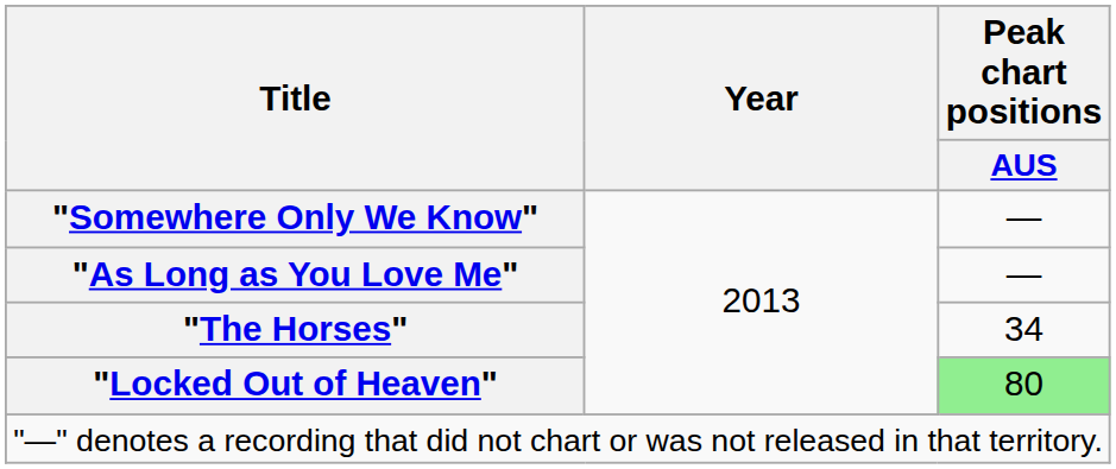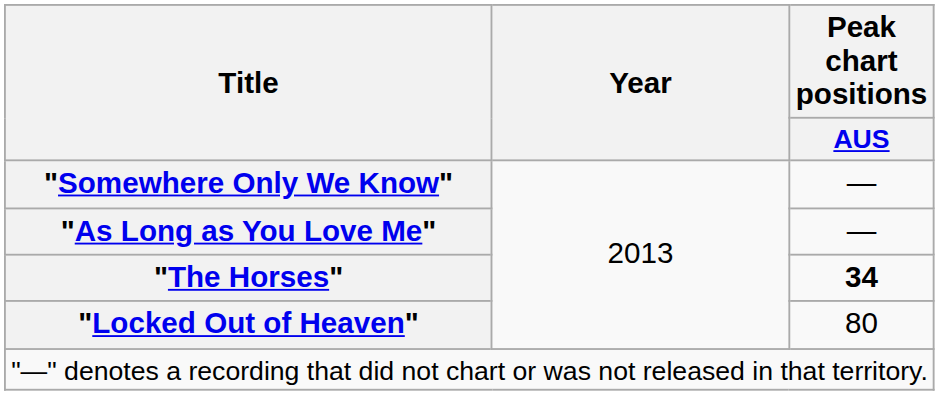"The Horses" | Peak chart positions / AUS: normal -> bold
"Locked Out of Heaven" | Peak chart positions / AUS: lightgreen background -> no background
